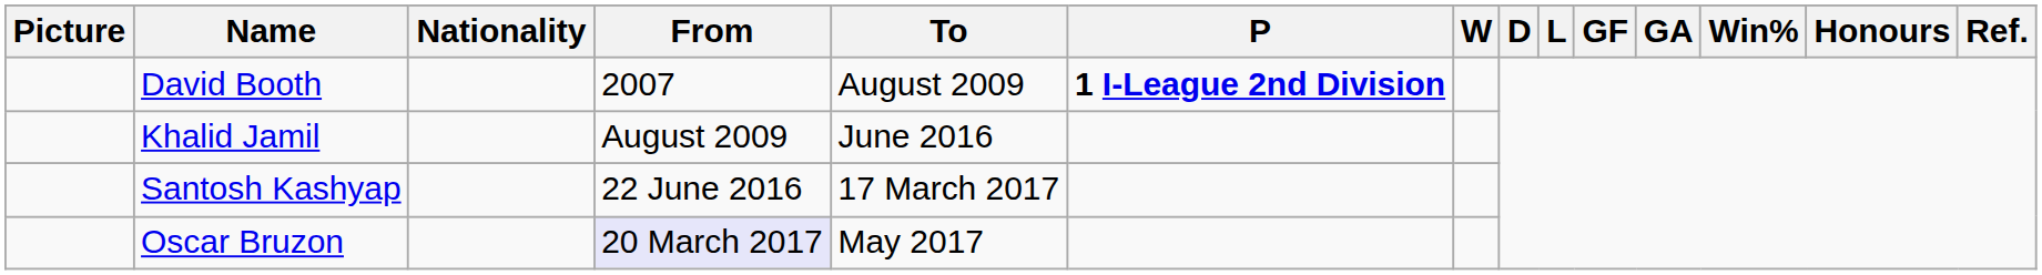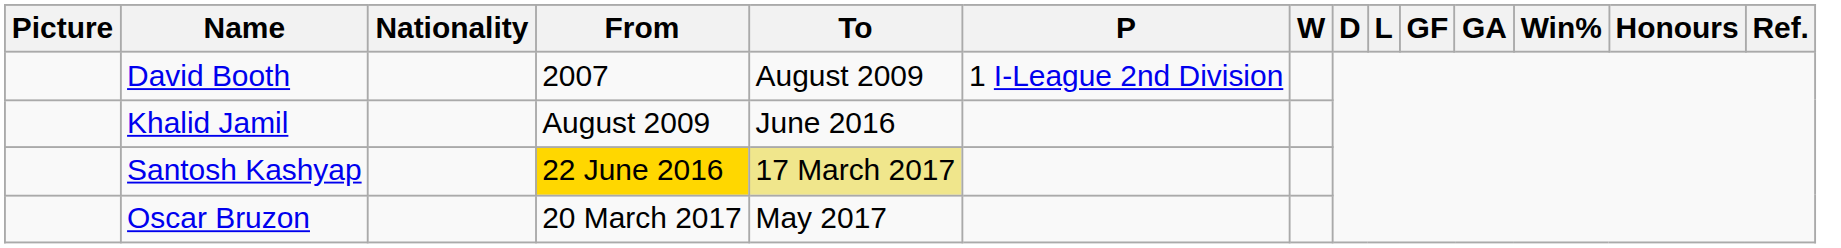David Booth | P: bold -> normal
Santosh Kashyap | From: no background -> gold background
Santosh Kashyap | To: no background -> khaki background
Oscar Bruzon | From: lavender background -> no background
